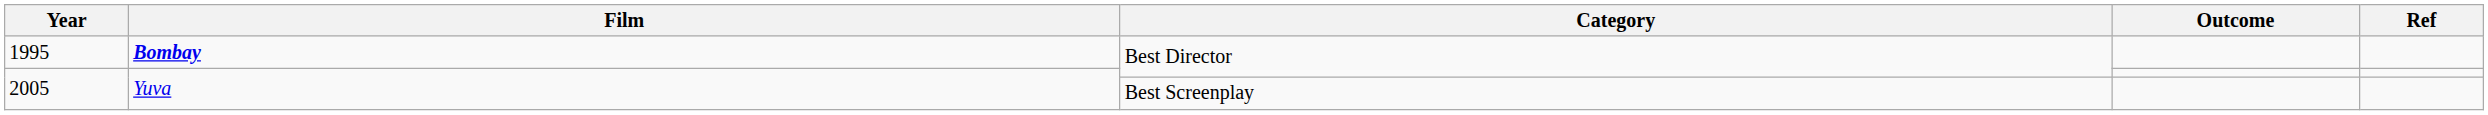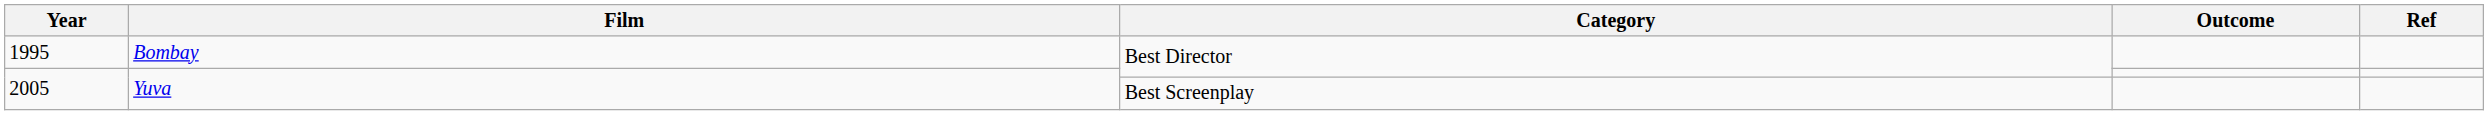1995 | Film: bold -> normal
